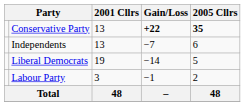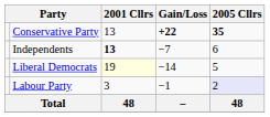Independents | 2001 Cllrs: normal -> bold
Liberal Democrats | 2001 Cllrs: no background -> lightyellow background
Labour Party | 2005 Cllrs: no background -> lavender background
